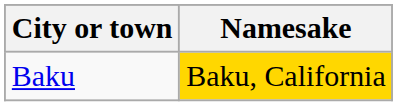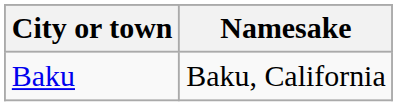Baku | Namesake: gold background -> no background
